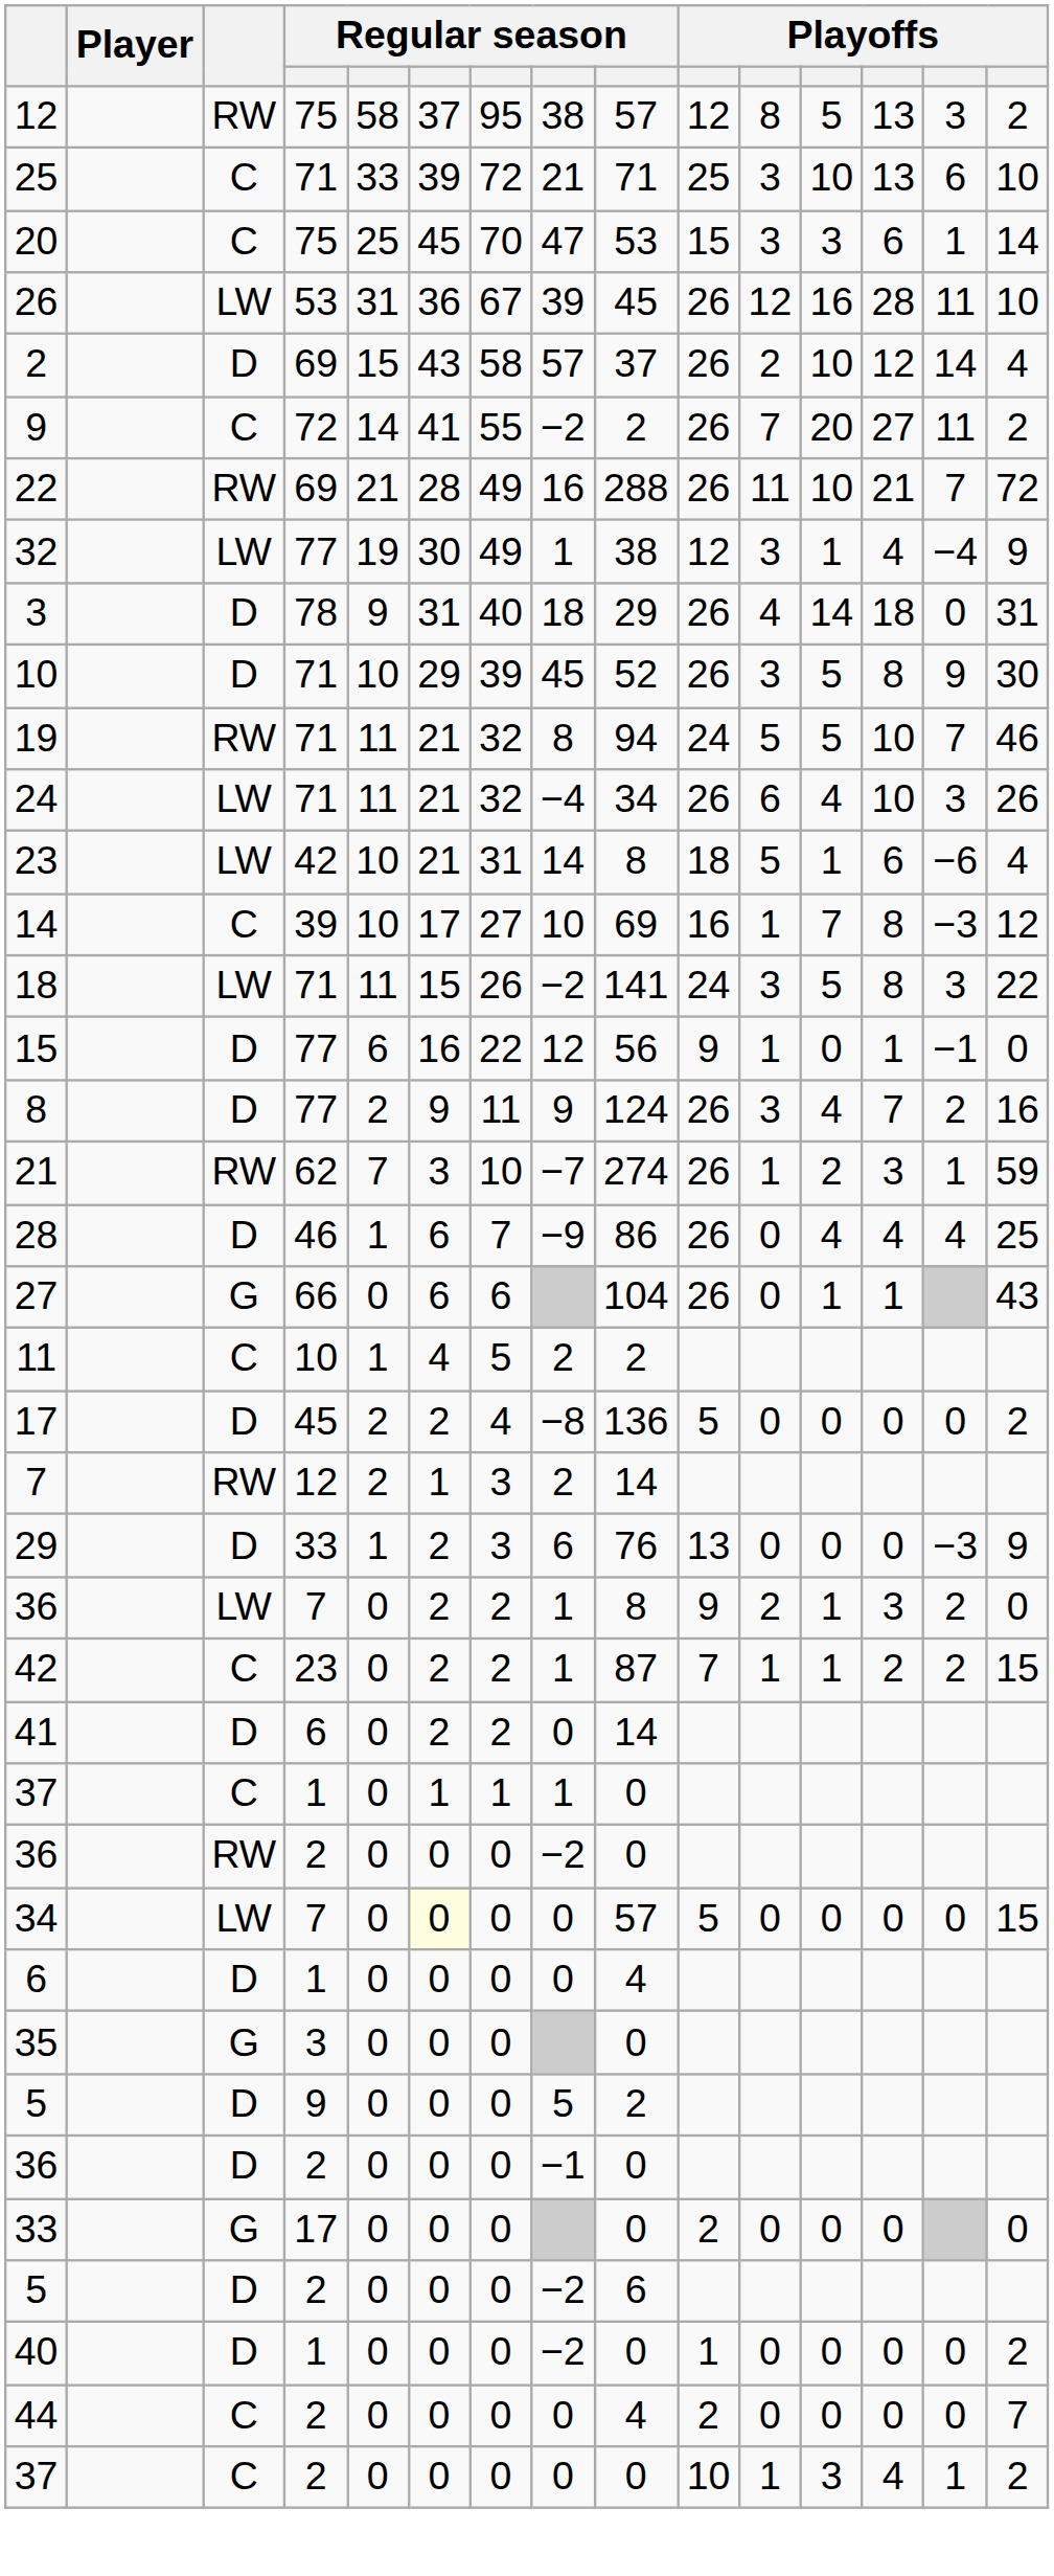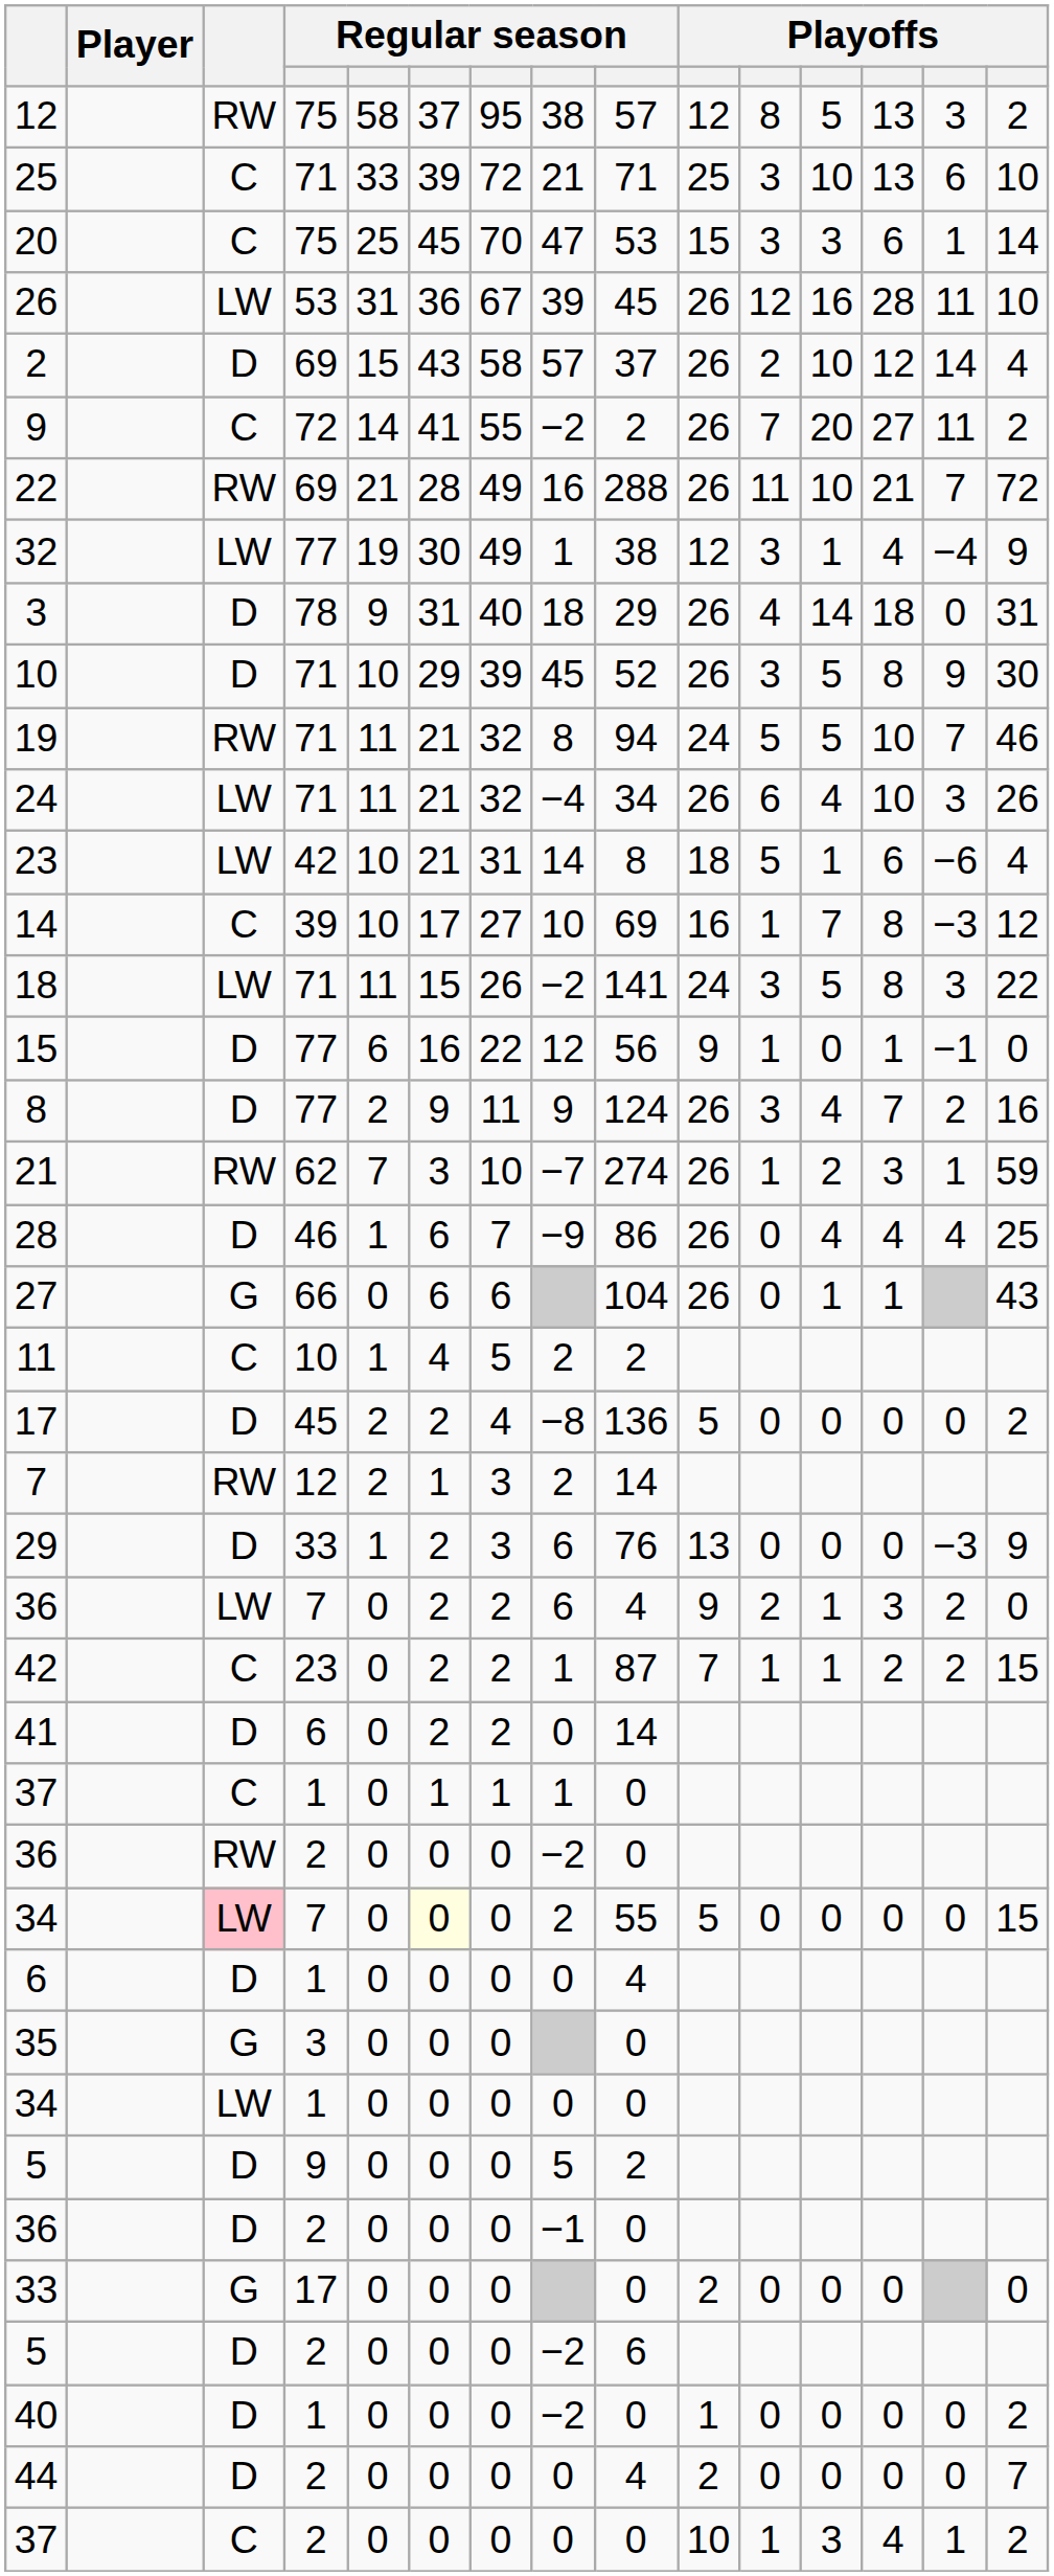36 / 7 | column 8: 1 -> 6
36 / 7 | column 9: 8 -> 4
34 / 7 | column 3: no background -> pink background
34 / 7 | column 8: 0 -> 2
34 / 7 | column 9: 57 -> 55
+ row: 34 | LW | 1 | 0 | 0 | 0 | 0 | 0
44 | column 3: C -> D
